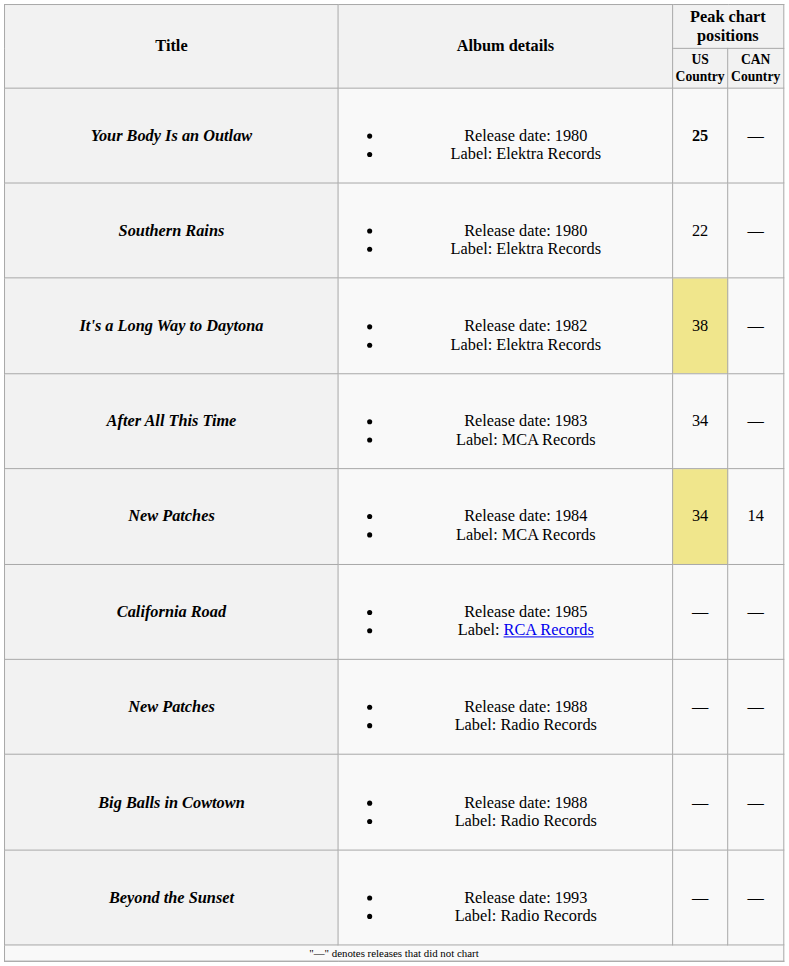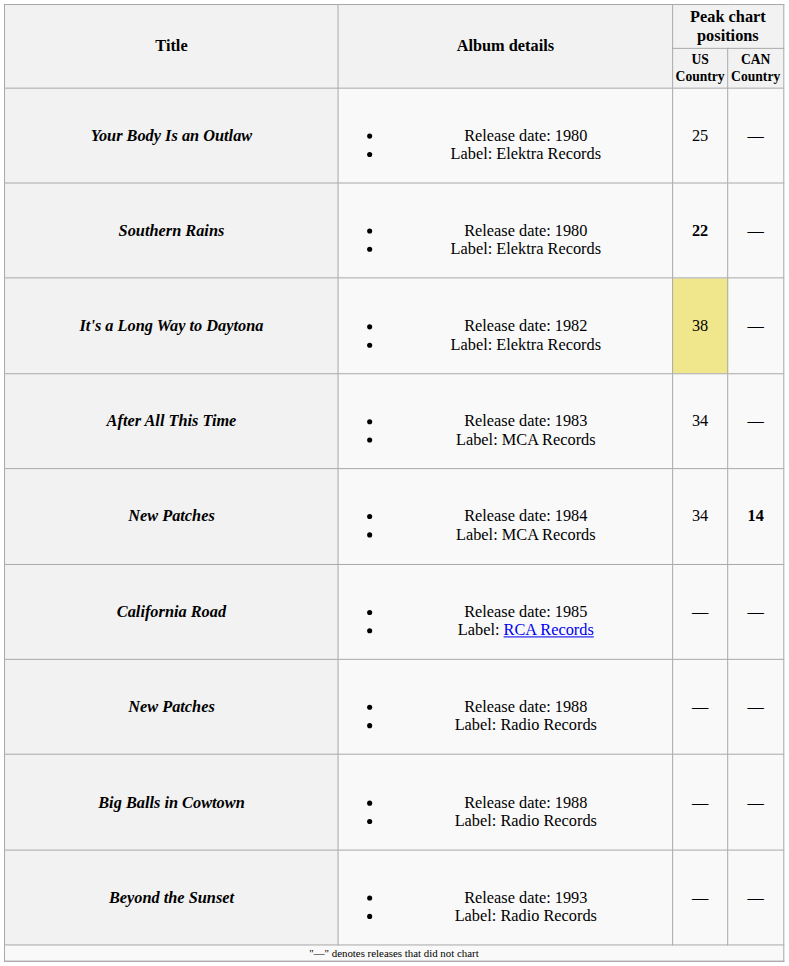Your Body Is an Outlaw | Peak chart positions / US Country: bold -> normal
Southern Rains | Peak chart positions / US Country: normal -> bold
New Patches / Release date: 1984 Label: MCA Records | Peak chart positions / US Country: khaki background -> no background
New Patches / Release date: 1984 Label: MCA Records | Peak chart positions / CAN Country: normal -> bold
